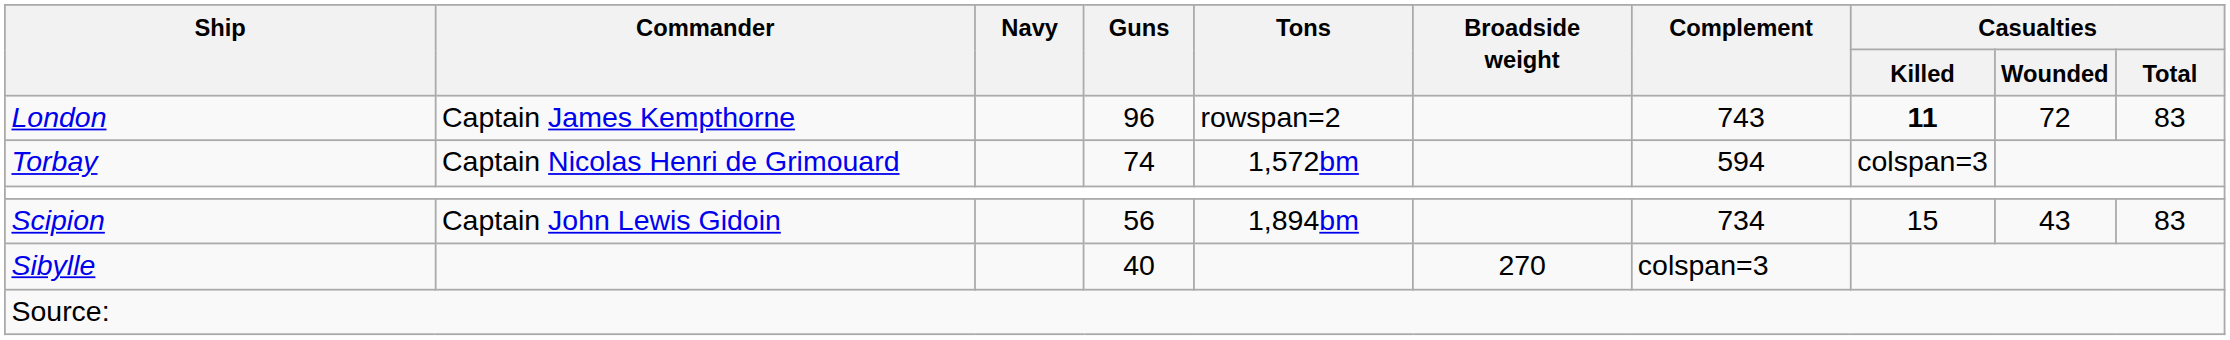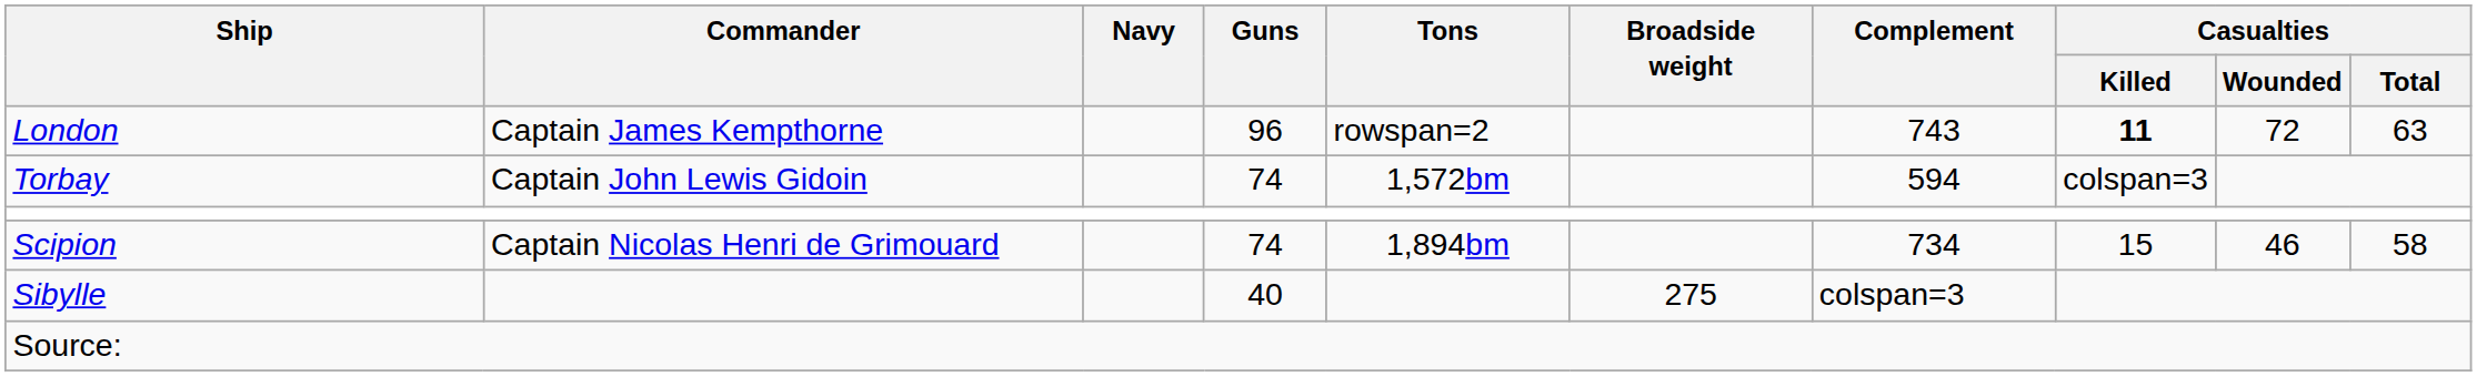London | Casualties / Total: 83 -> 63
Torbay | Commander: Captain Nicolas Henri de Grimouard -> Captain John Lewis Gidoin
Scipion | Commander: Captain John Lewis Gidoin -> Captain Nicolas Henri de Grimouard
Scipion | Guns: 56 -> 74
Scipion | Casualties / Wounded: 43 -> 46
Scipion | Casualties / Total: 83 -> 58
Sibylle | Broadside weight: 270 -> 275
